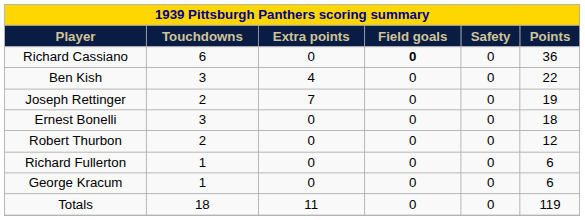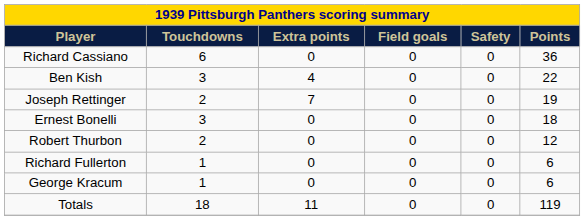Richard Cassiano | Field goals: bold -> normal
